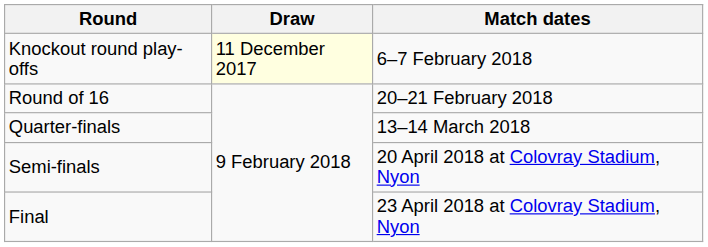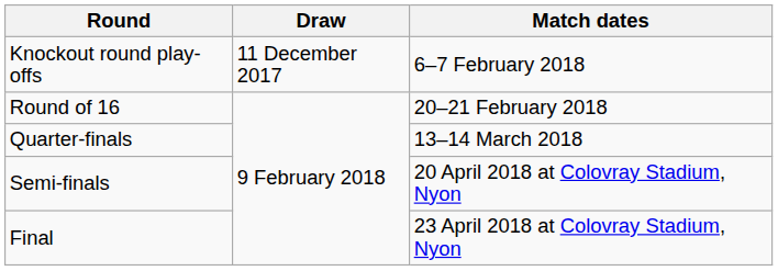Knockout round play-offs | Draw: lightyellow background -> no background
